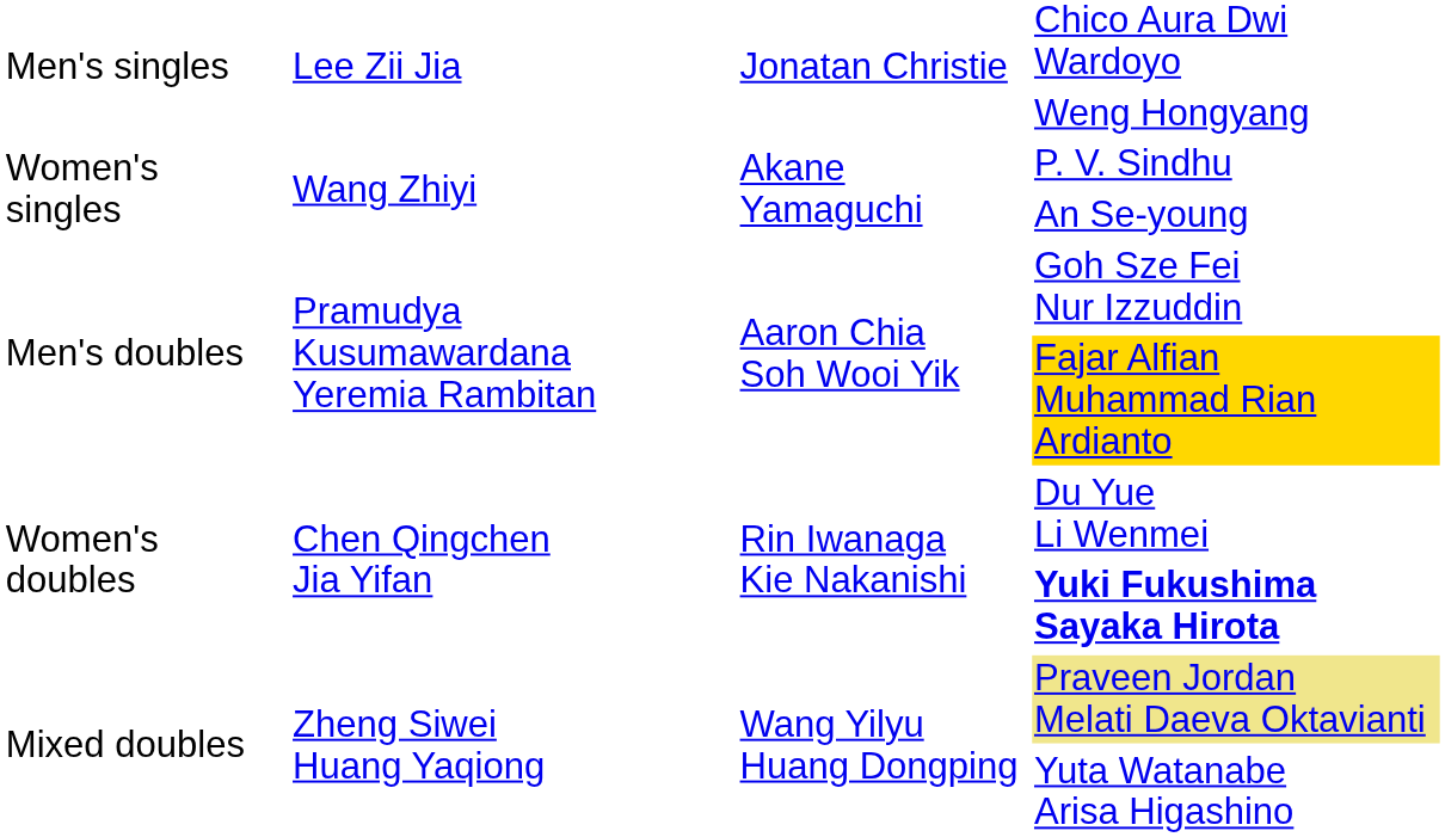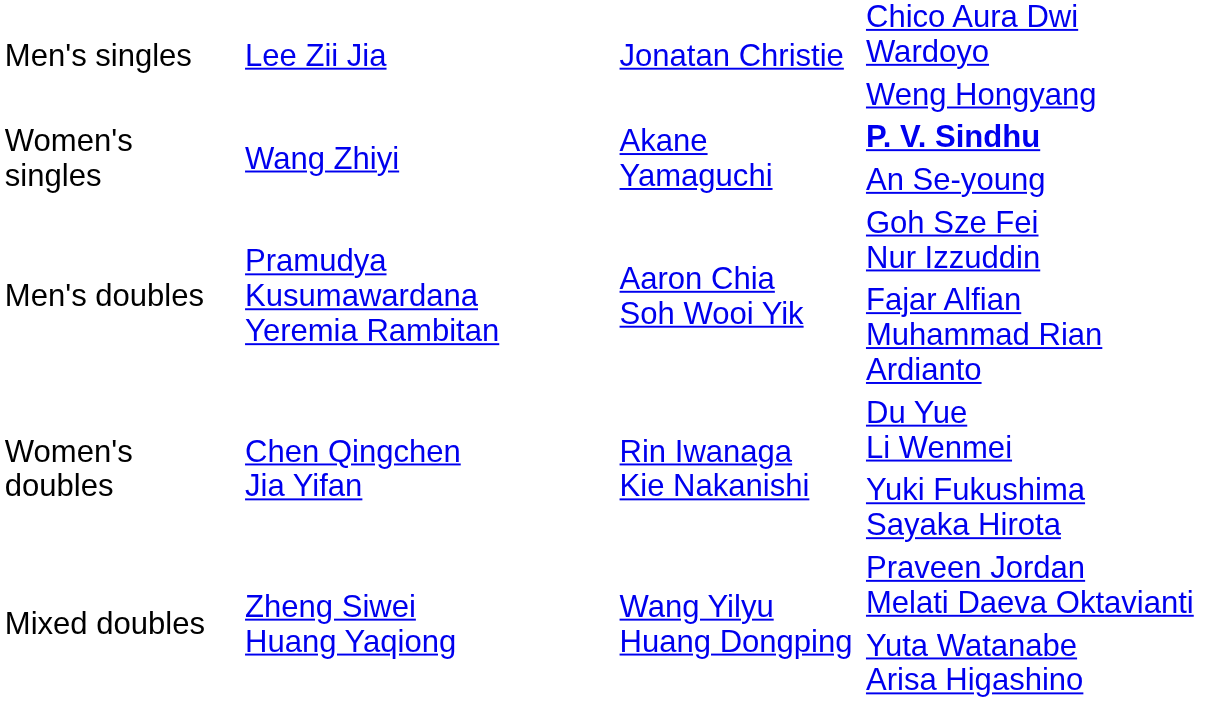P. V. Sindhu | column 4: normal -> bold
Fajar Alfian Muhammad Rian Ardianto | column 4: gold background -> no background
Yuki Fukushima Sayaka Hirota | column 4: bold -> normal
Praveen Jordan Melati Daeva Oktavianti | column 4: khaki background -> no background
